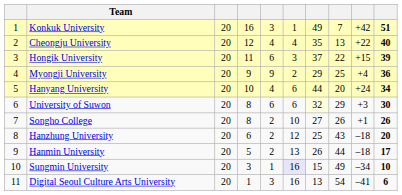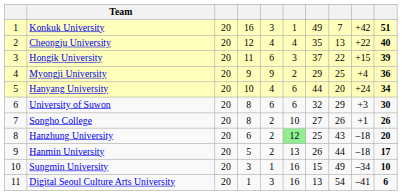University of Suwon | column 7: lightyellow background -> no background
Hanzhung University | column 6: no background -> lightgreen background
Sungmin University | column 6: lavender background -> no background
